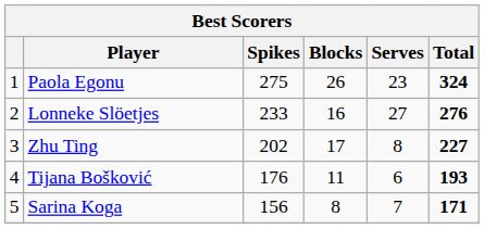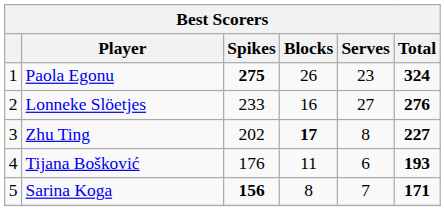Paola Egonu | Spikes: normal -> bold
Zhu Ting | Blocks: normal -> bold
Sarina Koga | Spikes: normal -> bold
